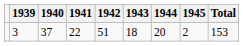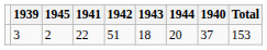columns swapped: 1940 <-> 1945
